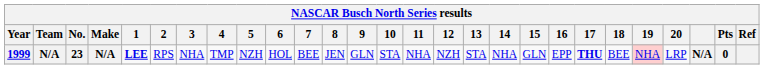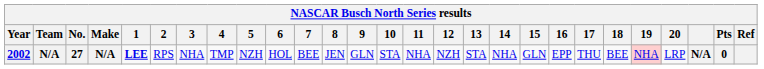row 3 | Year: 1999 -> 2002
row 3 | No.: 23 -> 27
row 3 | 17: bold -> normal
